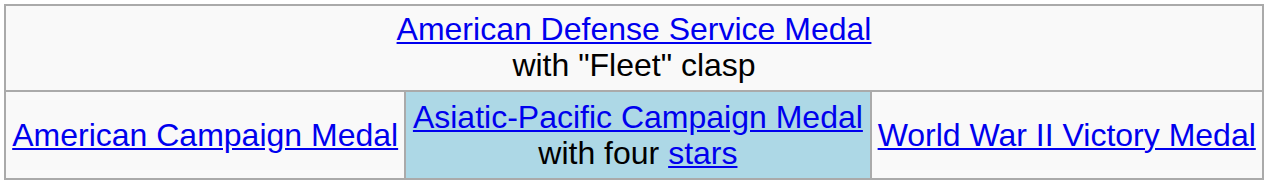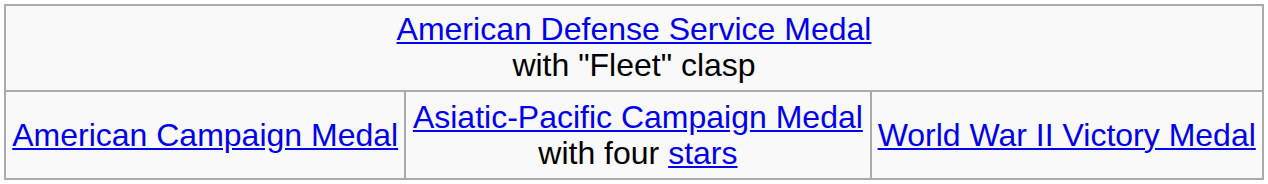American Campaign Medal | column 2: lightblue background -> no background
